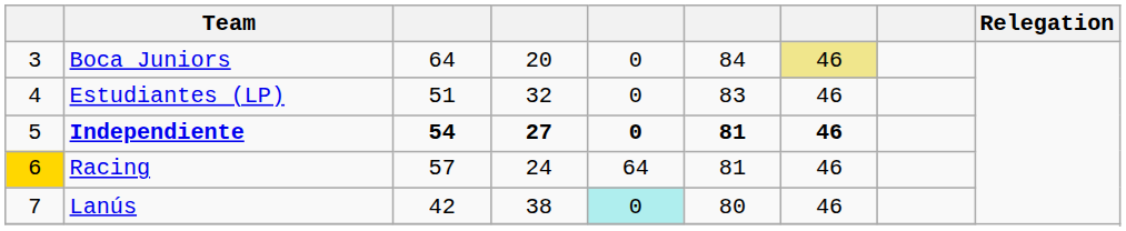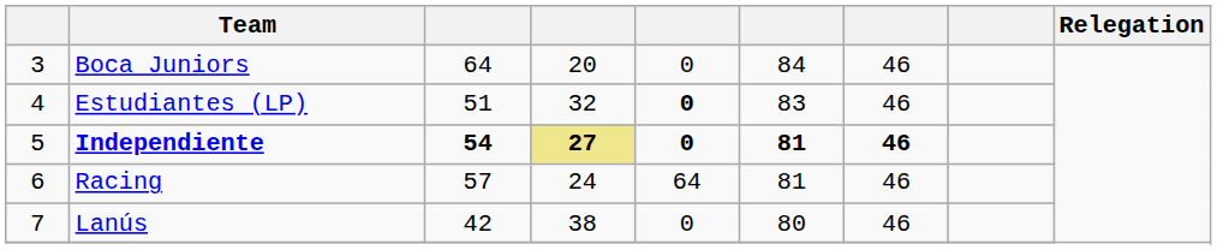Boca Juniors | column 7: khaki background -> no background
Estudiantes (LP) | column 5: normal -> bold
Independiente | column 4: no background -> khaki background
Racing | column 1: gold background -> no background
Lanús | column 5: paleturquoise background -> no background
